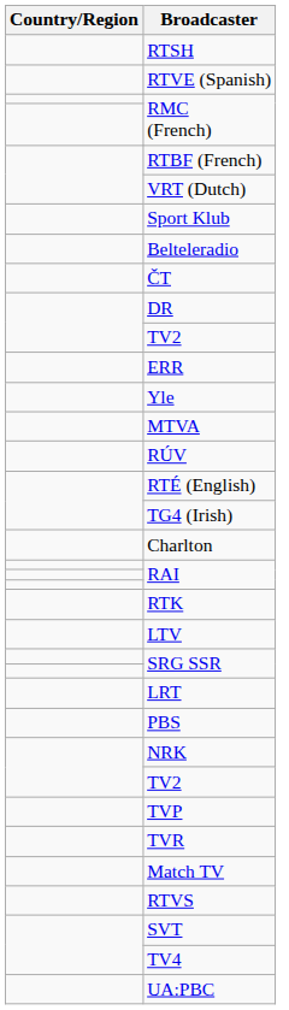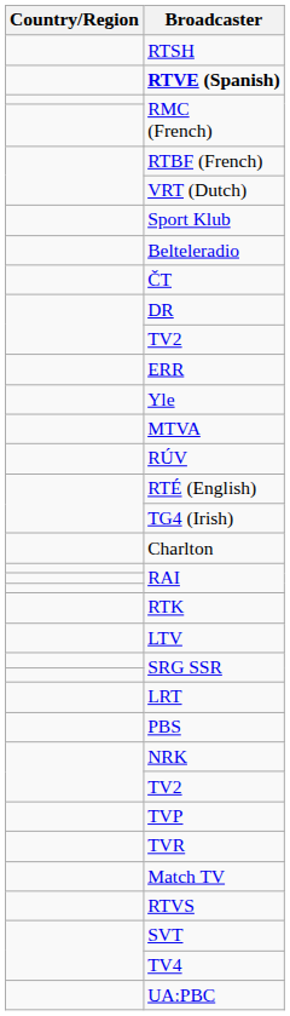row 3 | Broadcaster: normal -> bold
